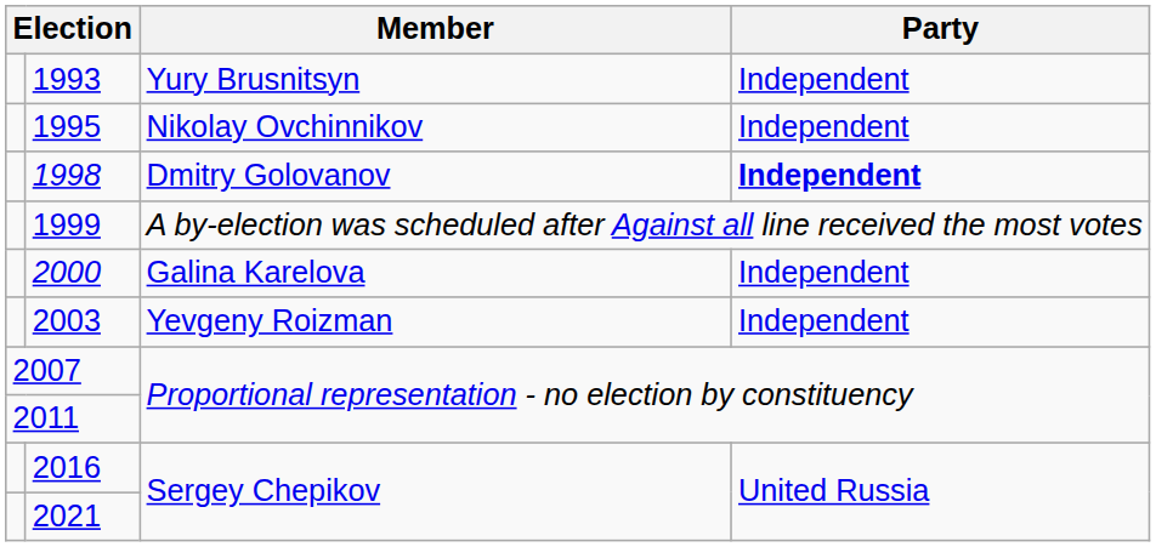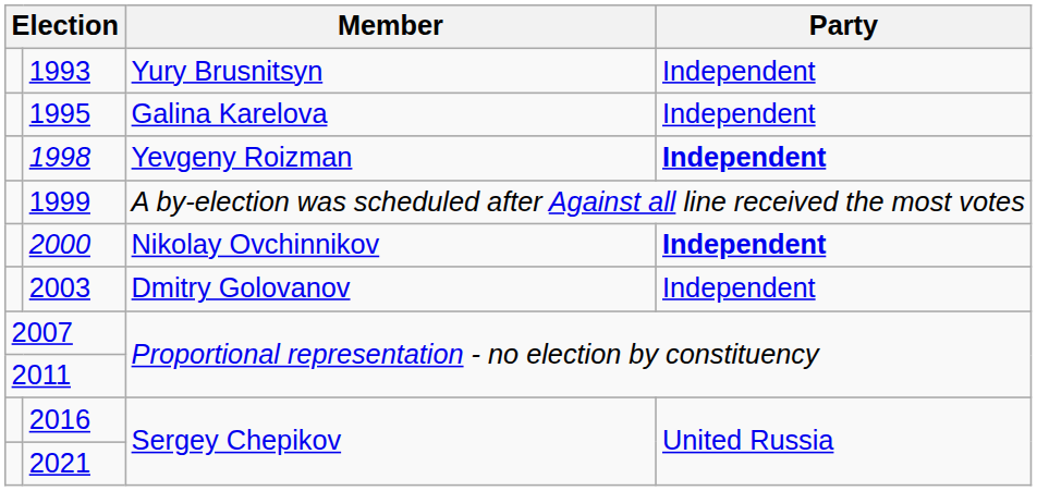1995 | Member: Nikolay Ovchinnikov -> Galina Karelova
1998 | Member: Dmitry Golovanov -> Yevgeny Roizman
2000 | Member: Galina Karelova -> Nikolay Ovchinnikov
2000 | Party: normal -> bold
2003 | Member: Yevgeny Roizman -> Dmitry Golovanov
